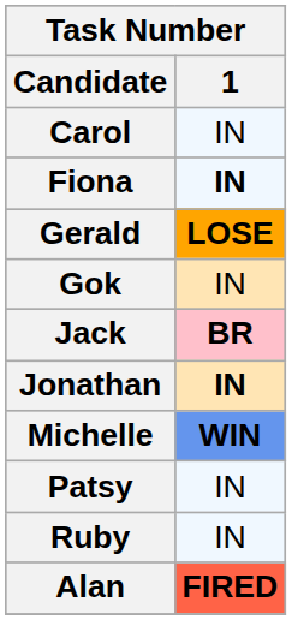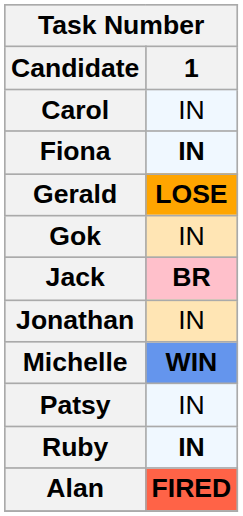Jonathan | 1: bold -> normal
Ruby | 1: normal -> bold
